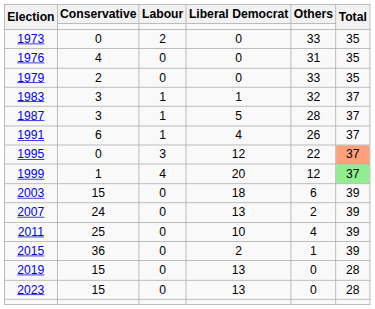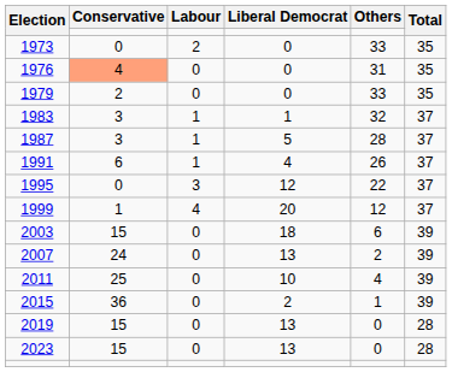1976 | Conservative: no background -> lightsalmon background
1995 | Total: lightsalmon background -> no background
1999 | Total: lightgreen background -> no background
